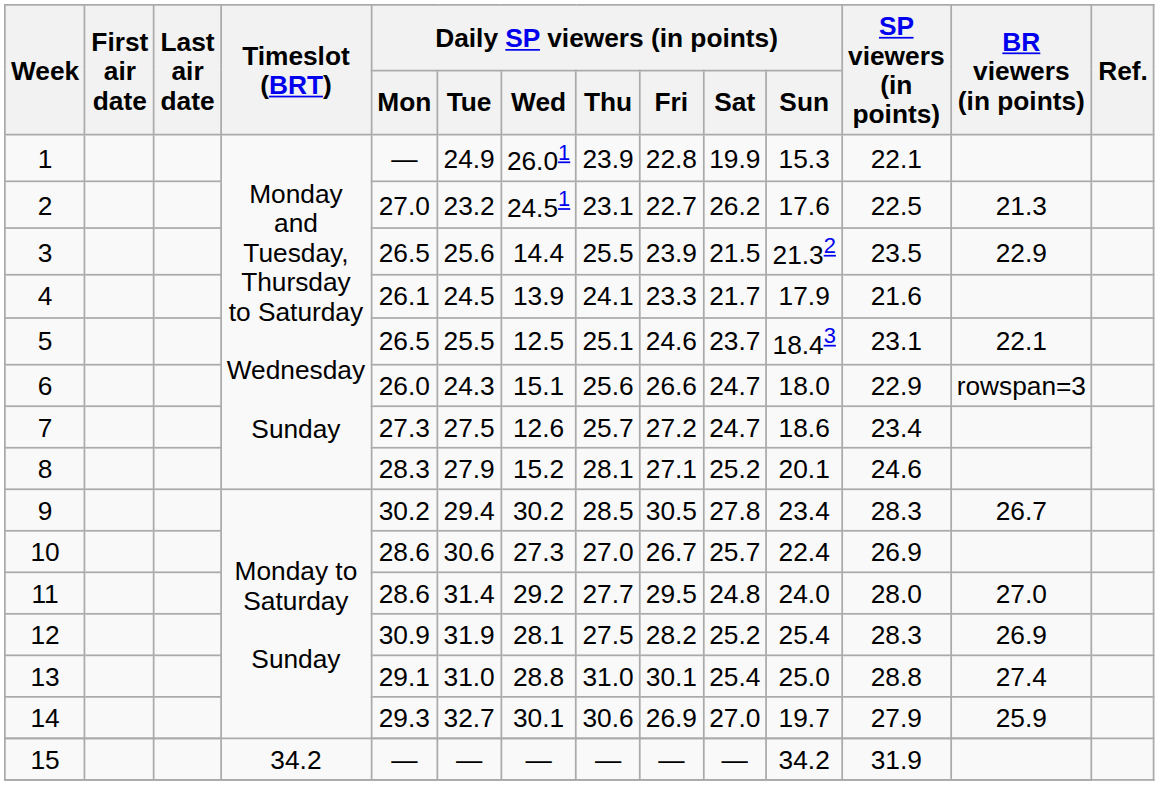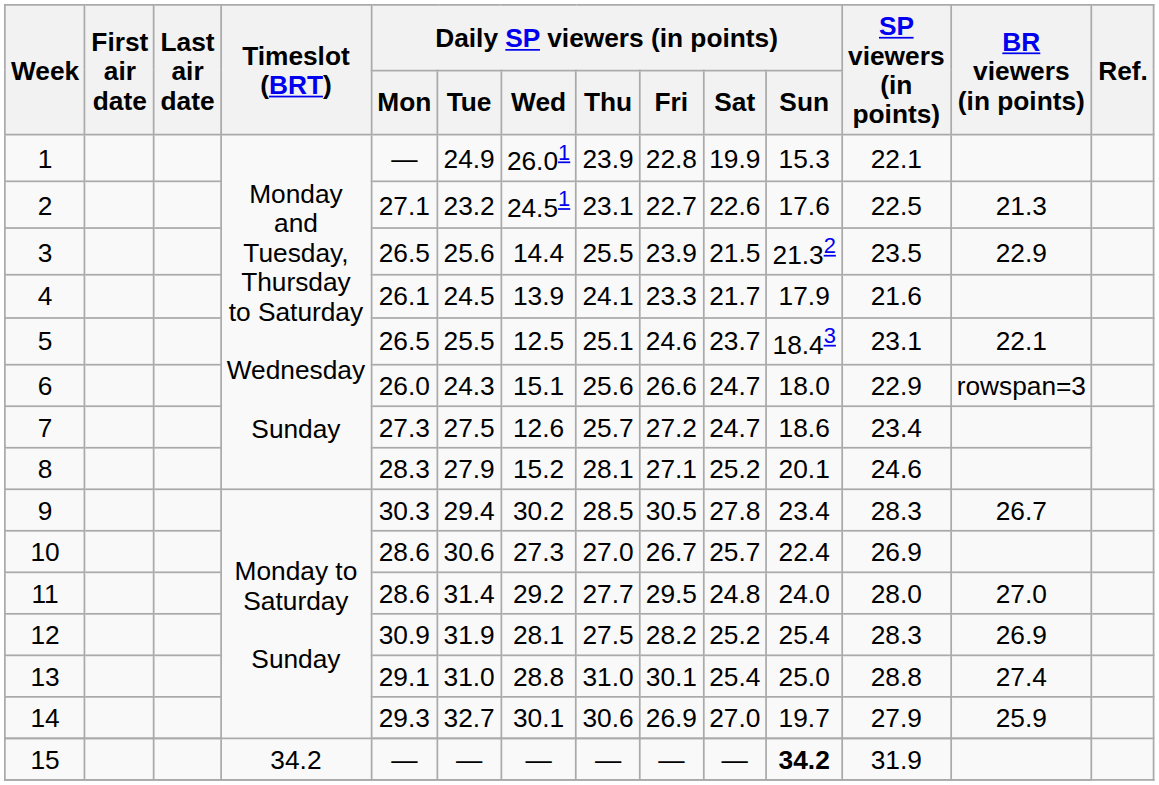2 | Daily SP viewers (in points) / Mon: 27.0 -> 27.1
2 | Daily SP viewers (in points) / Sat: 26.2 -> 22.6
9 | Daily SP viewers (in points) / Mon: 30.2 -> 30.3
15 | Daily SP viewers (in points) / Sun: normal -> bold
